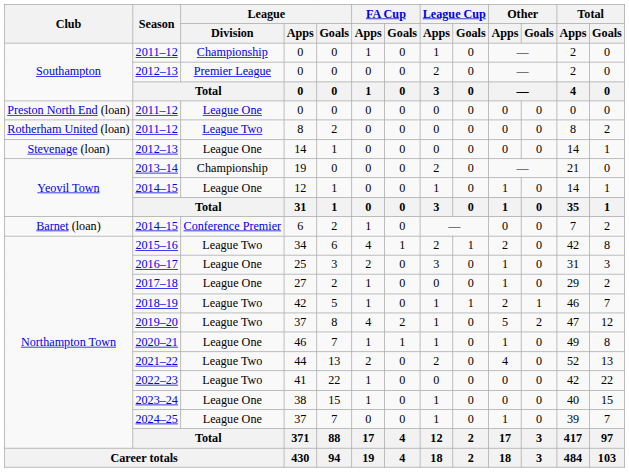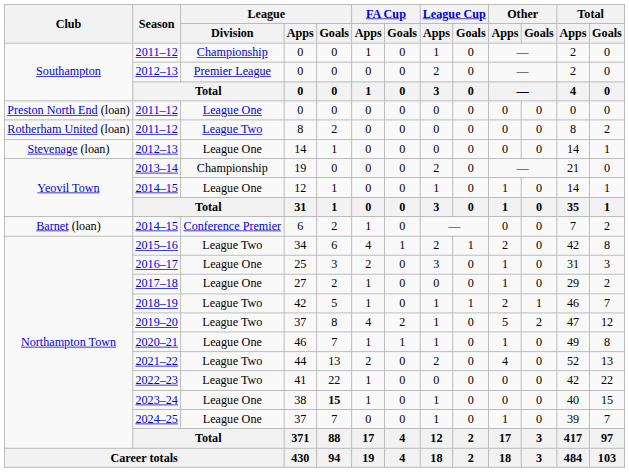38 | League / Goals: normal -> bold
